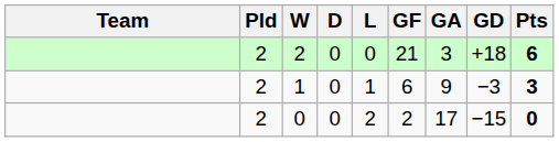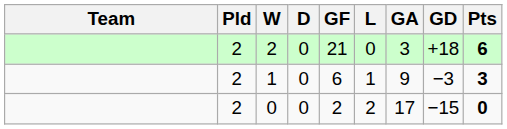columns swapped: L <-> GF
